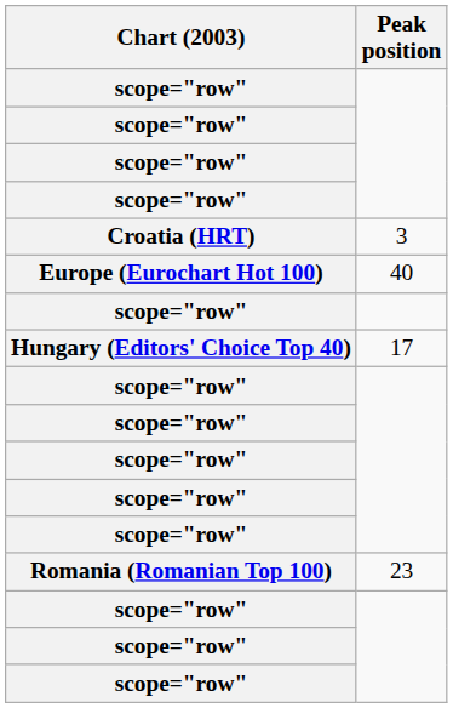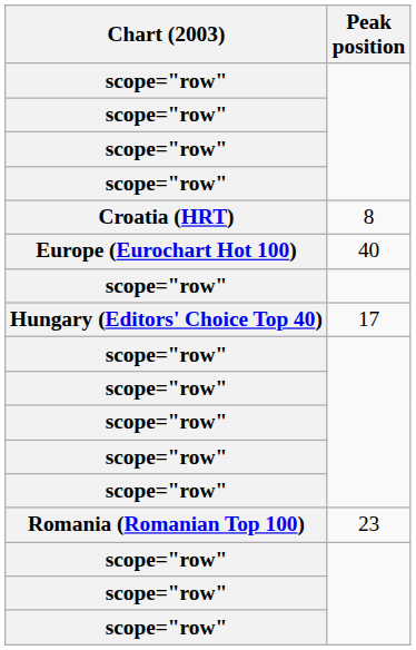Croatia (HRT) | Peak position: 3 -> 8
